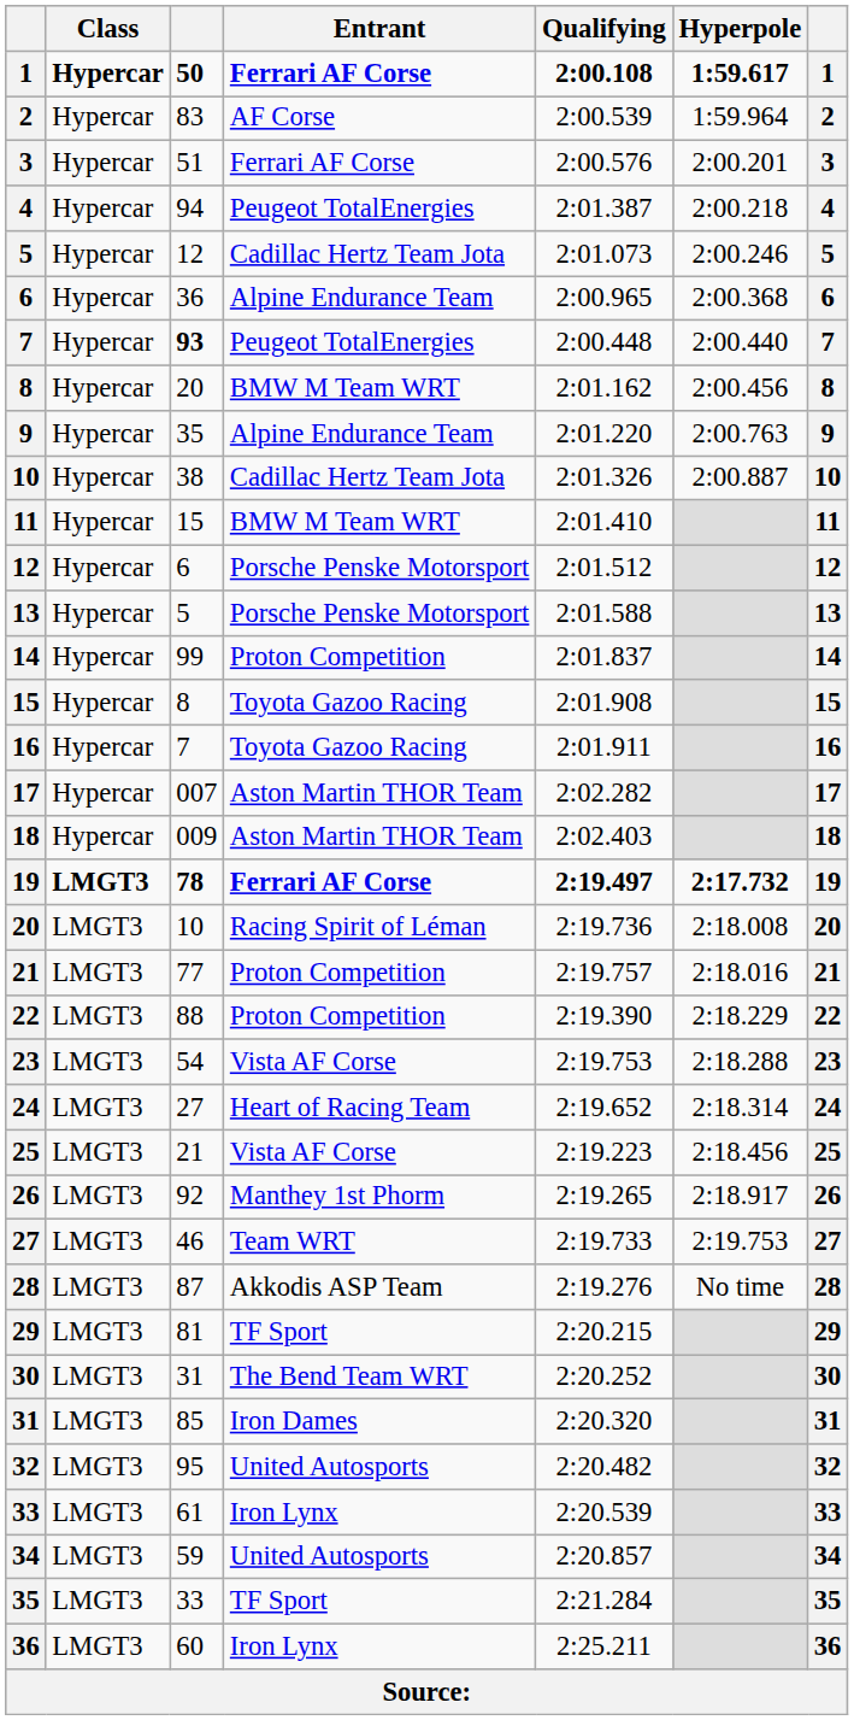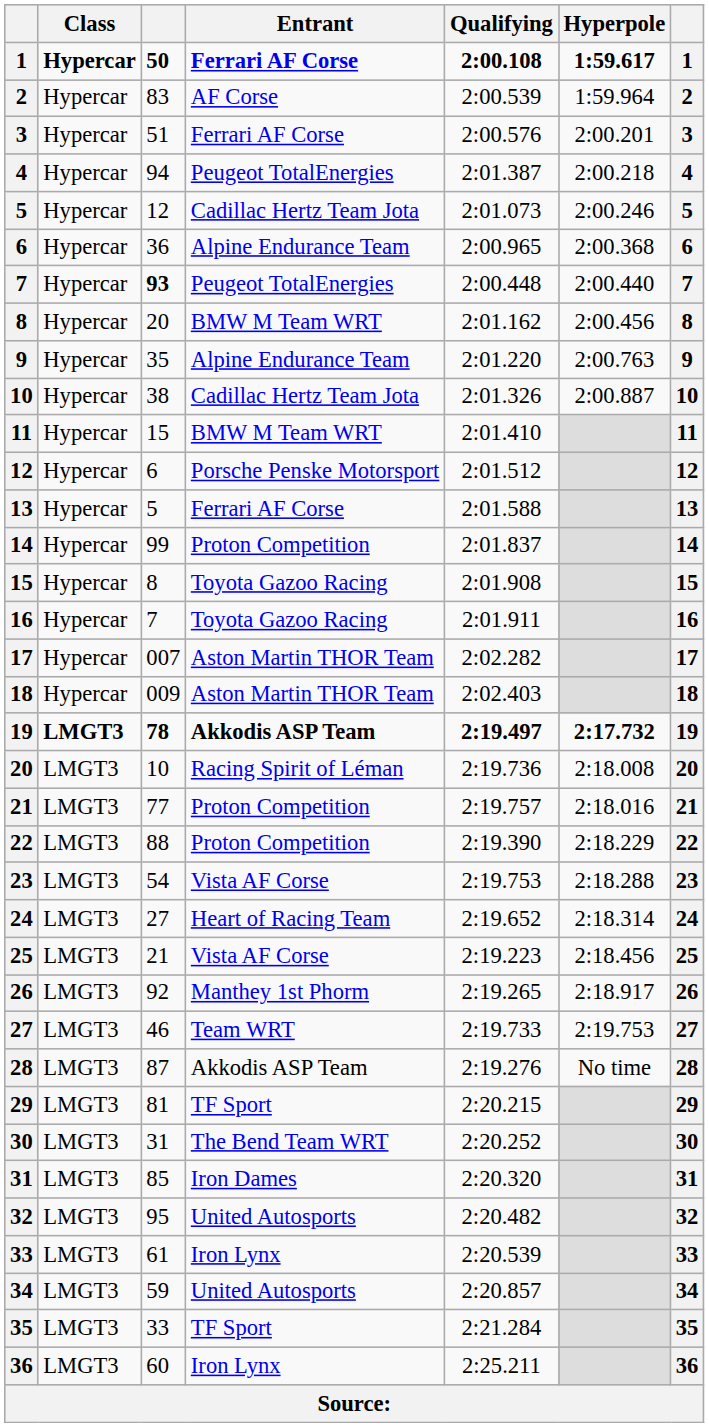row 14 | Entrant: Porsche Penske Motorsport -> Ferrari AF Corse
row 20 | Entrant: Ferrari AF Corse -> Akkodis ASP Team
